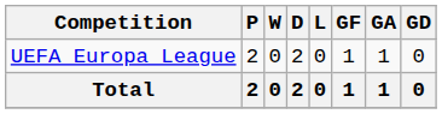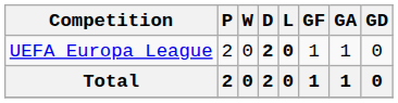UEFA Europa League | D: normal -> bold
UEFA Europa League | L: normal -> bold
